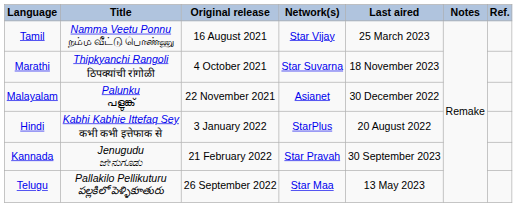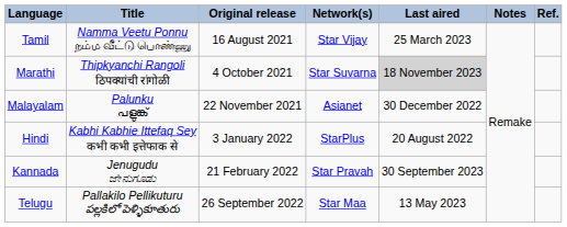Marathi | Last aired: no background -> lightgrey background
